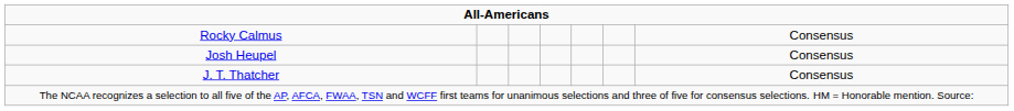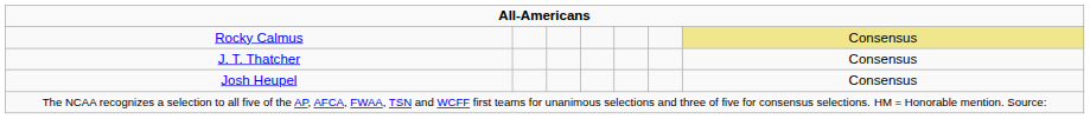Rocky Calmus | column 7: no background -> khaki background
rows swapped: Josh Heupel <-> J. T. Thatcher
